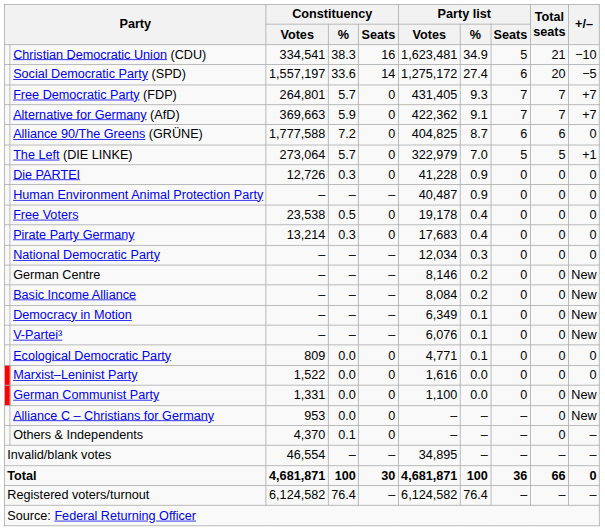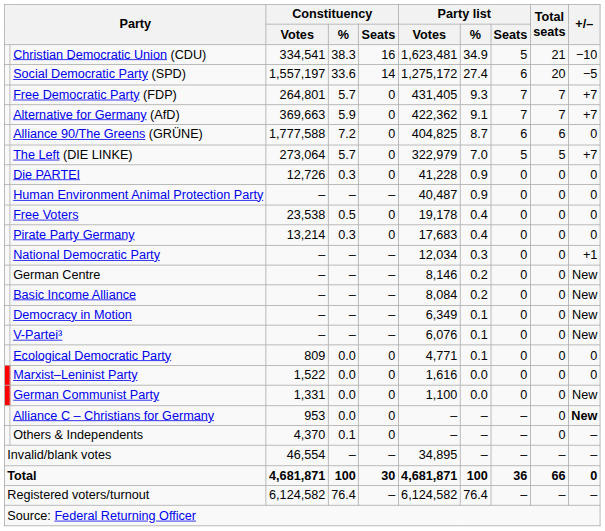The Left (DIE LINKE) | +/–: +1 -> +7
National Democratic Party | +/–: 0 -> +1
Alliance C – Christians for Germany | +/–: normal -> bold
